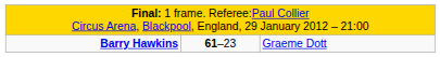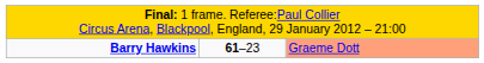Barry Hawkins | column 3: no background -> lightsalmon background
